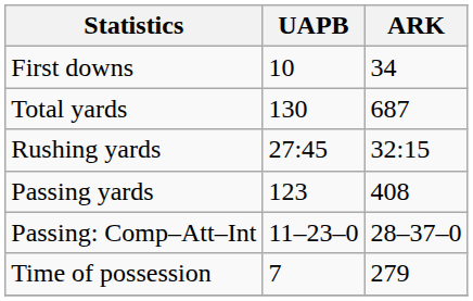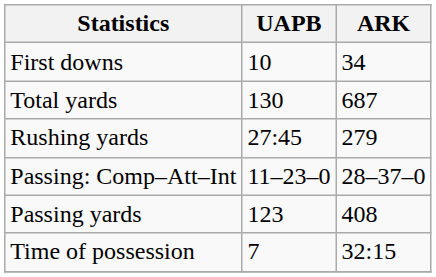Rushing yards | ARK: 32:15 -> 279
rows swapped: Passing yards <-> Passing: Comp–Att–Int
Time of possession | ARK: 279 -> 32:15
